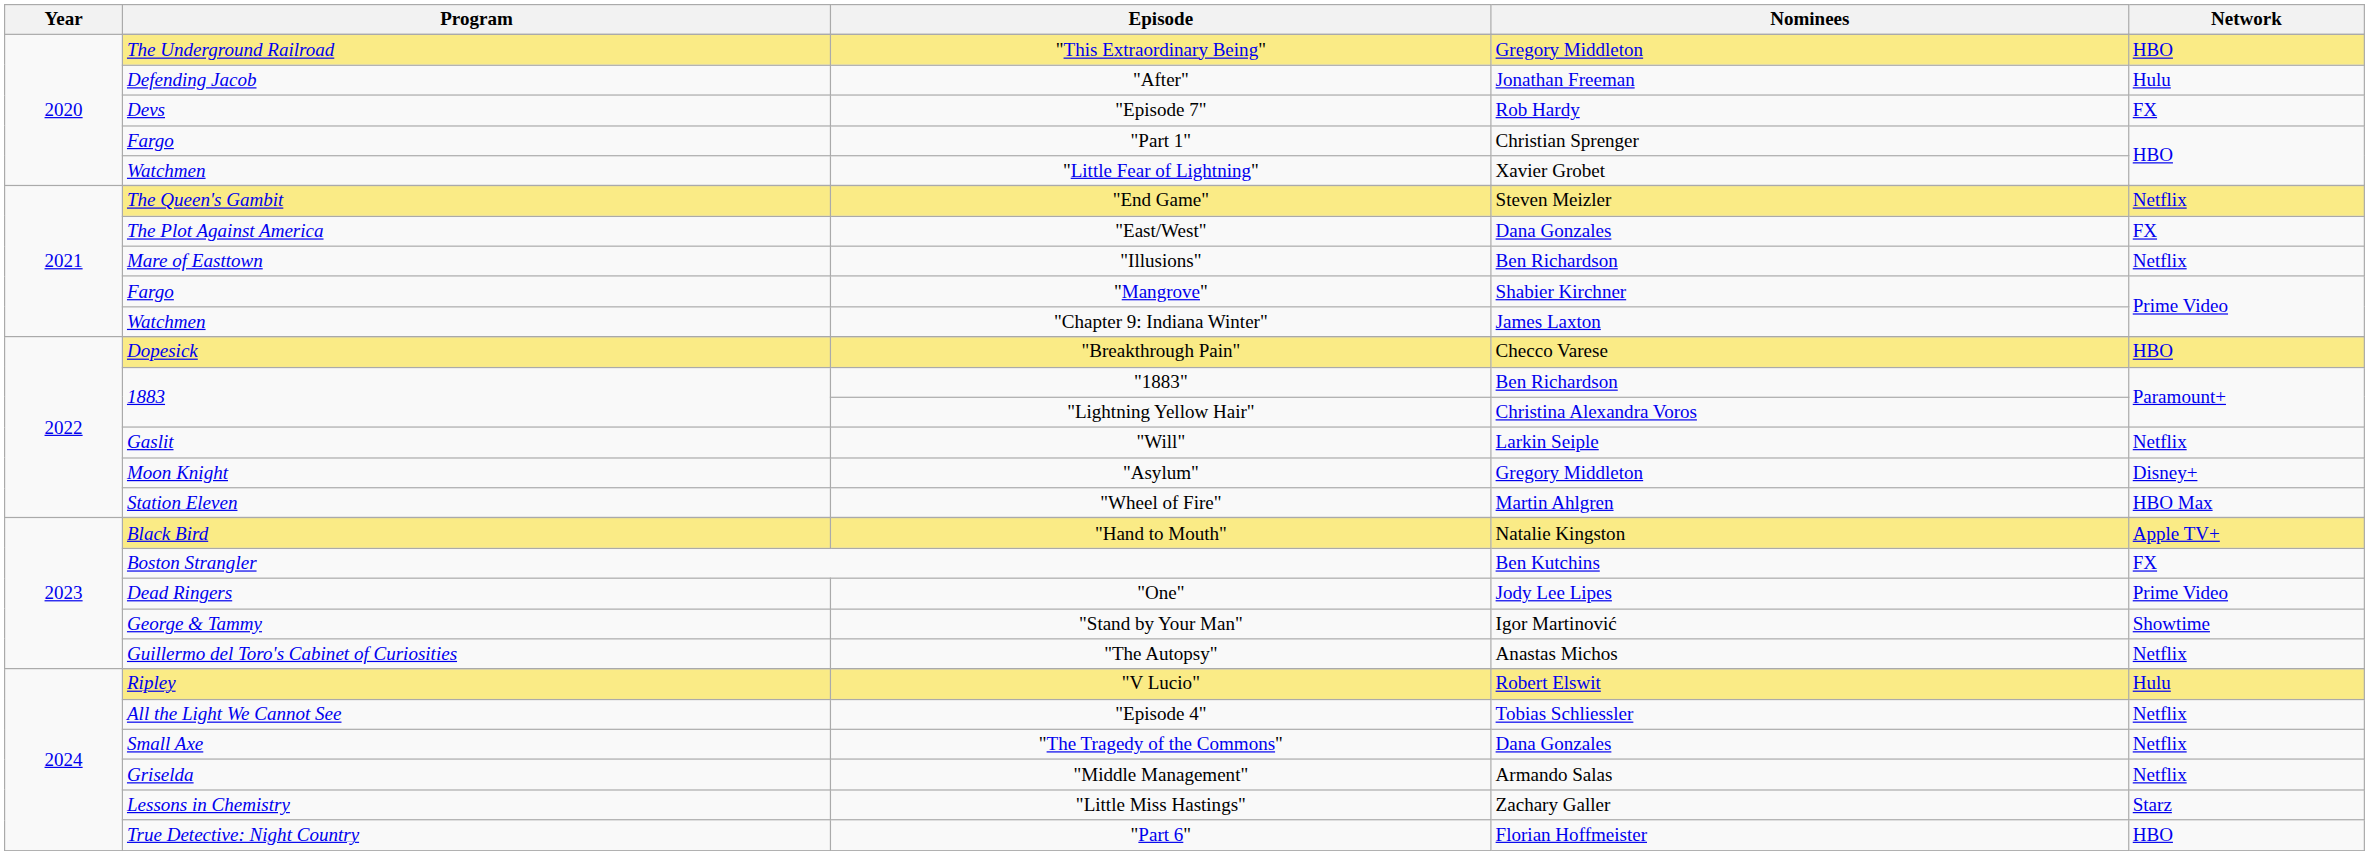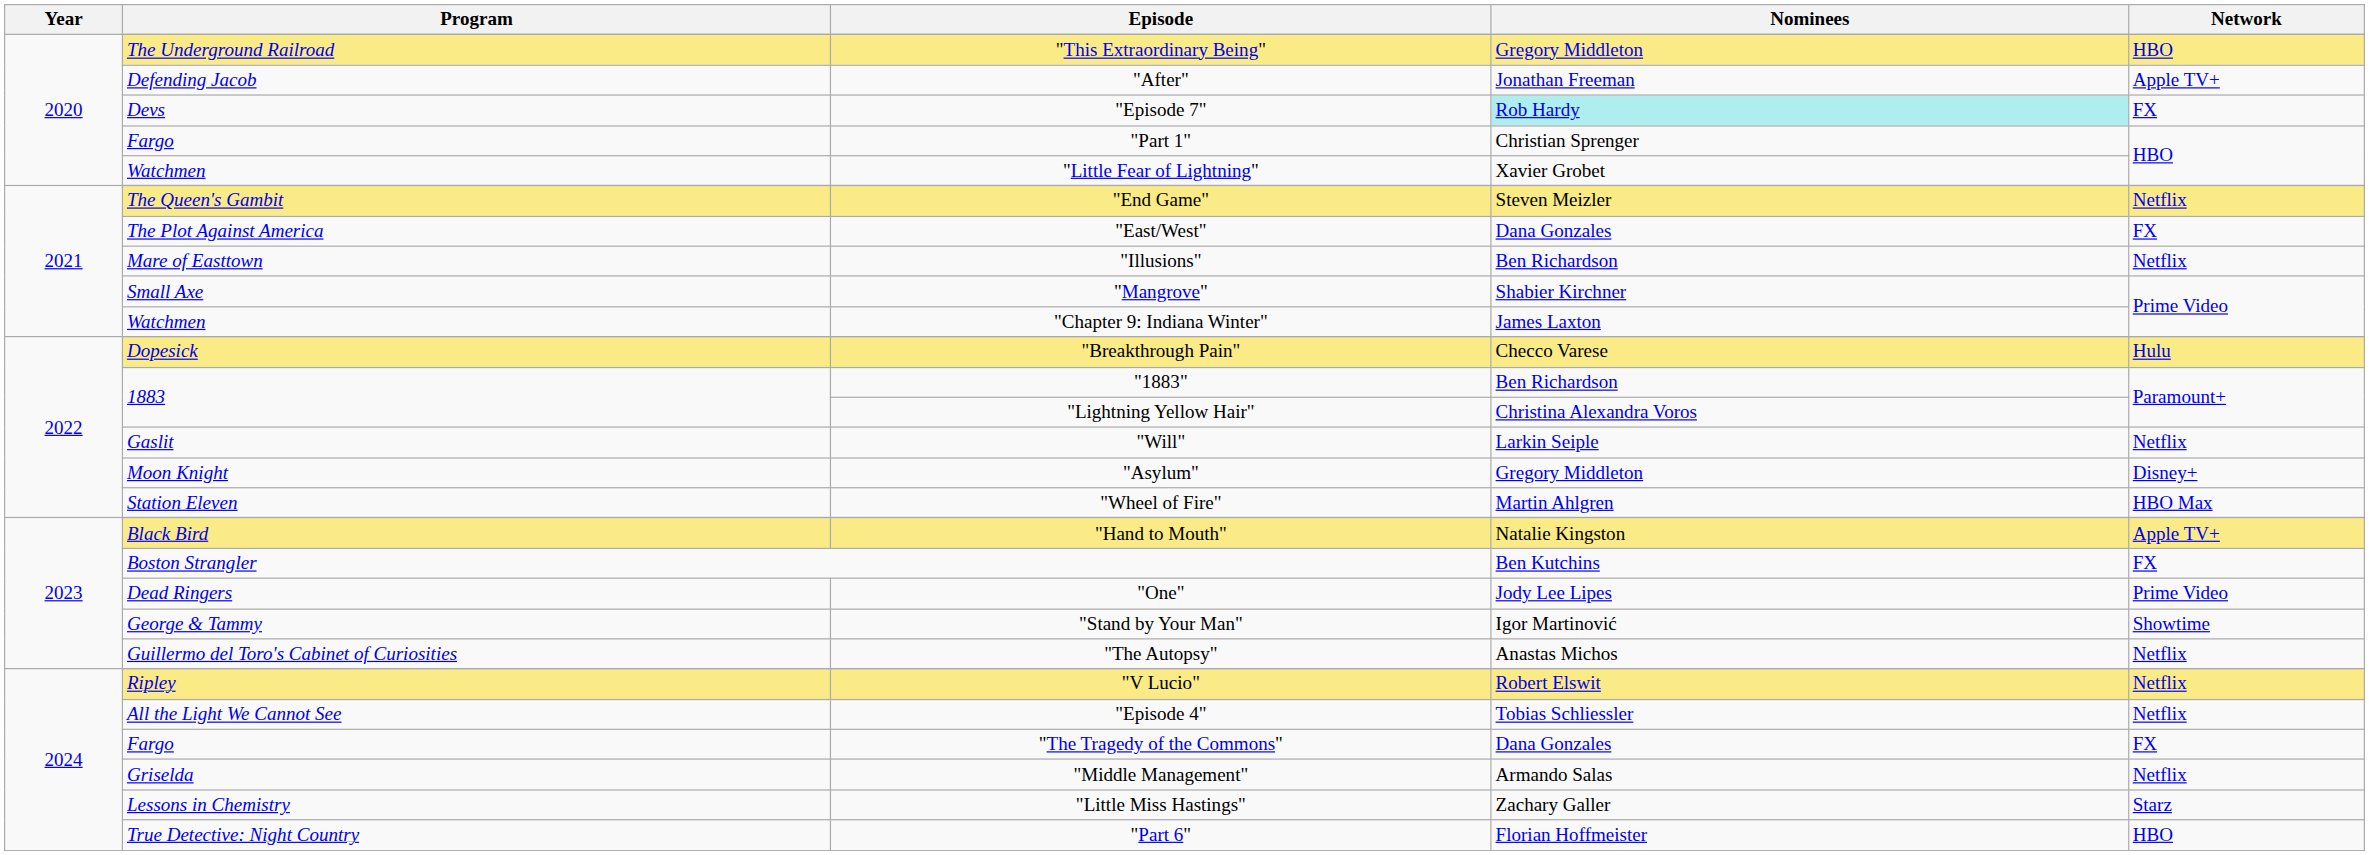"After" | Network: Hulu -> Apple TV+
"Episode 7" | Nominees: no background -> paleturquoise background
"Mangrove" | Program: Fargo -> Small Axe
"Breakthrough Pain" | Network: HBO -> Hulu
"V Lucio" | Network: Hulu -> Netflix
"The Tragedy of the Commons" | Program: Small Axe -> Fargo
"The Tragedy of the Commons" | Network: Netflix -> FX
